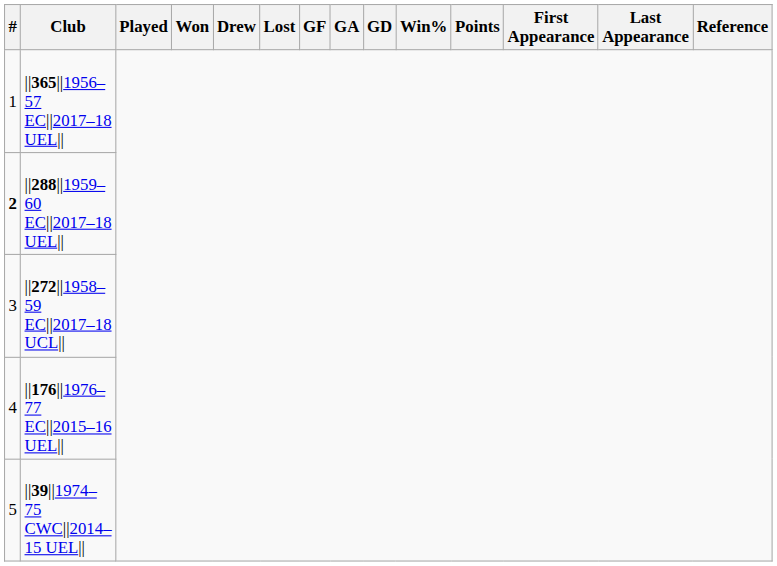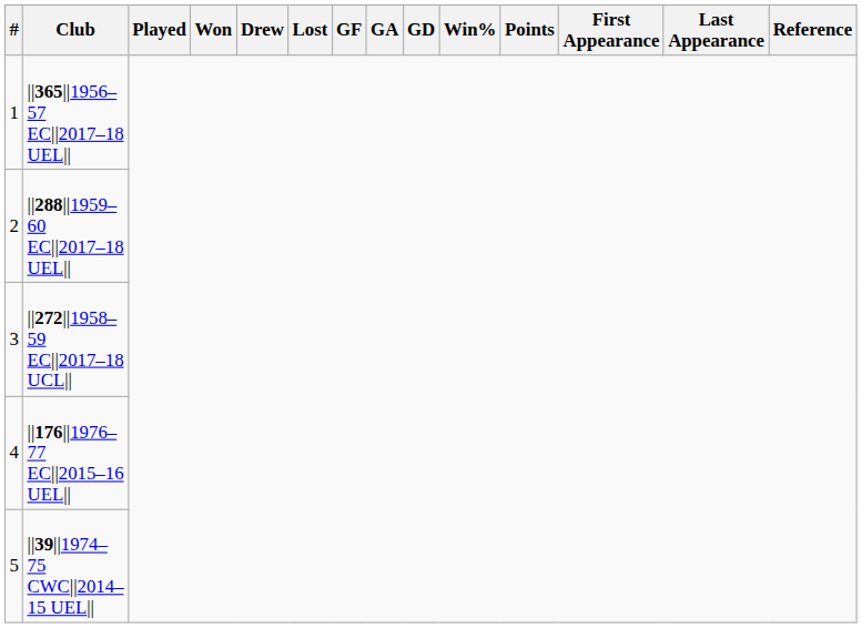||288||1959–60 EC||2017–18 UEL|| | #: bold -> normal
